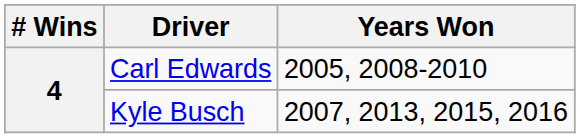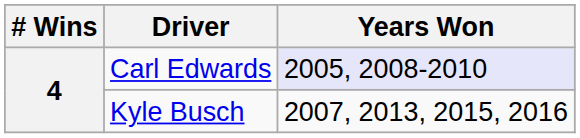Carl Edwards | Years Won: no background -> lavender background
